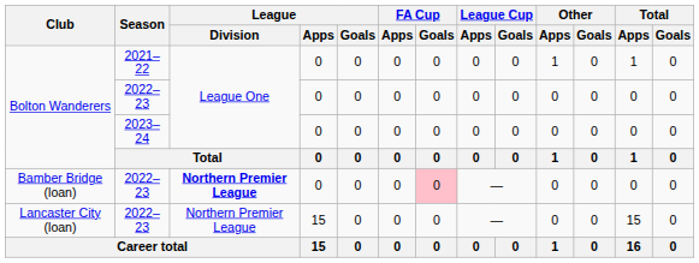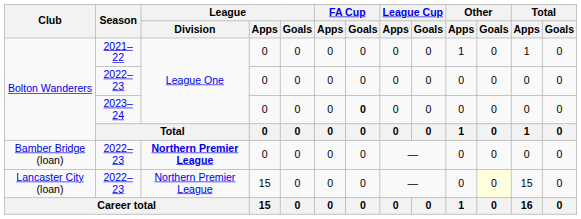Bolton Wanderers / 2023–24 | FA Cup / Goals: normal -> bold
Bamber Bridge (loan) | FA Cup / Goals: pink background -> no background
Lancaster City (loan) | Other / Goals: no background -> lightyellow background
